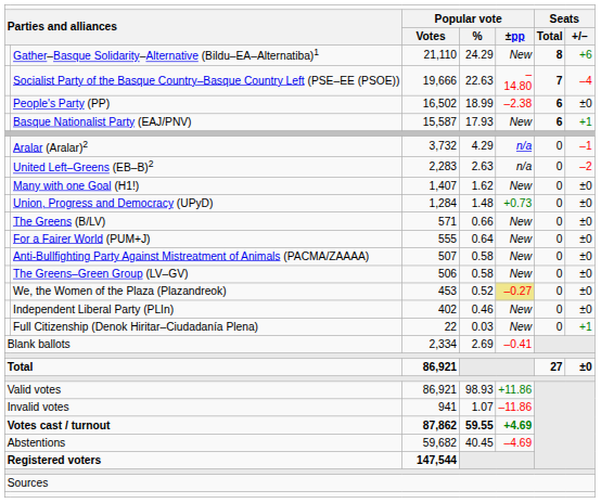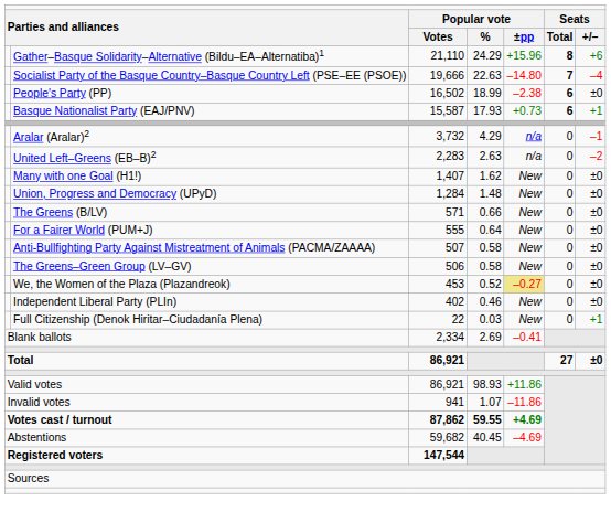Gather–Basque Solidarity–Alternative (Bildu–EA–Alternatiba)1 | column 5: New -> +15.96
Basque Nationalist Party (EAJ/PNV) | column 5: New -> +0.73
Union, Progress and Democracy (UPyD) | column 5: +0.73 -> New
